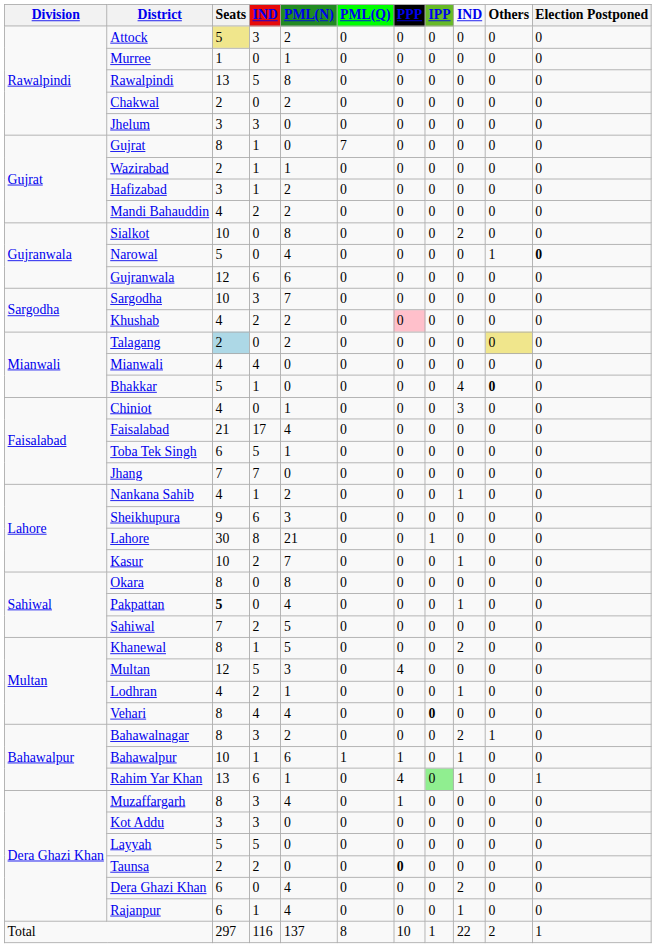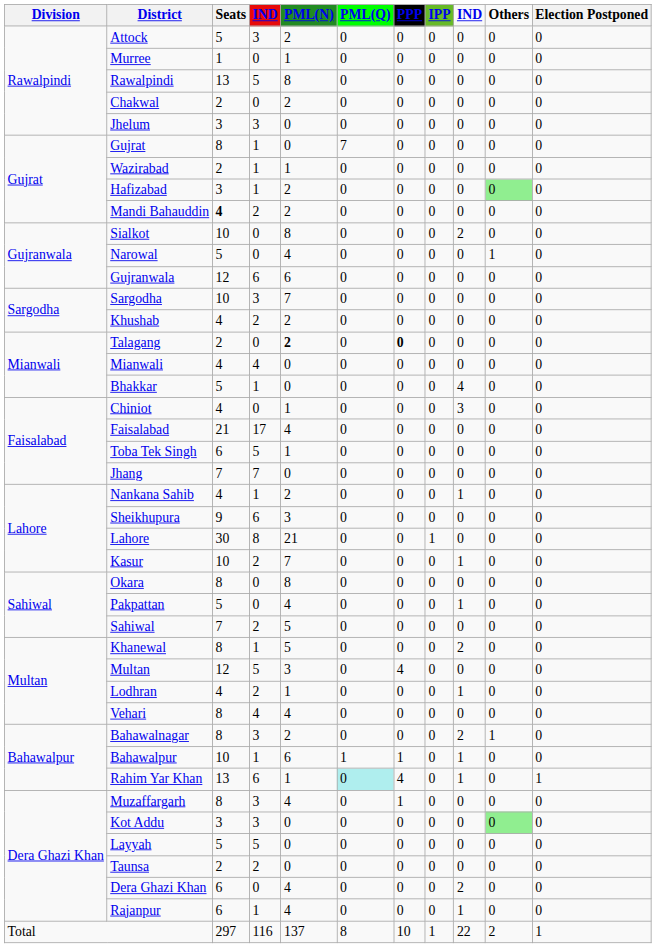Attock | column 3: khaki background -> no background
Hafizabad | column 10: no background -> lightgreen background
Mandi Bahauddin | column 3: normal -> bold
Narowal | column 11: bold -> normal
Khushab | column 7: pink background -> no background
Talagang | column 3: lightblue background -> no background
Talagang | column 5: normal -> bold
Talagang | column 7: normal -> bold
Talagang | column 10: khaki background -> no background
Bhakkar | column 10: bold -> normal
Pakpattan | column 3: bold -> normal
Vehari | column 8: bold -> normal
Rahim Yar Khan | column 6: no background -> paleturquoise background
Rahim Yar Khan | column 8: lightgreen background -> no background
Kot Addu | column 10: no background -> lightgreen background
Taunsa | column 7: bold -> normal
